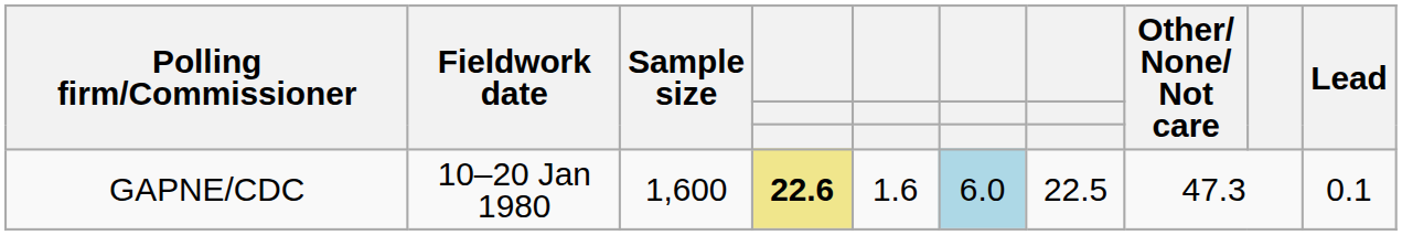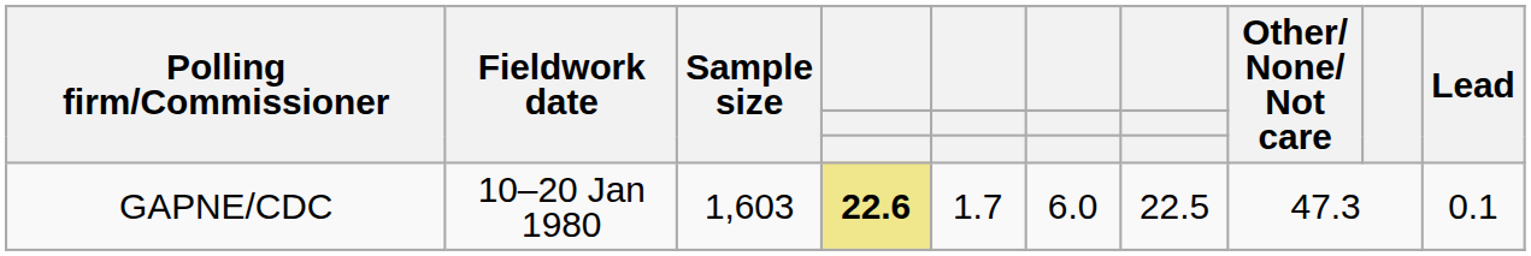GAPNE/CDC | Sample size: 1,600 -> 1,603
GAPNE/CDC | column 5: 1.6 -> 1.7
GAPNE/CDC | column 6: lightblue background -> no background
